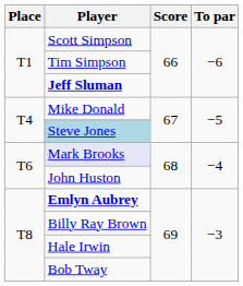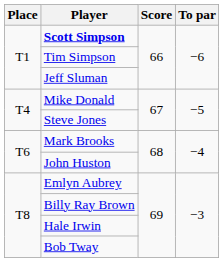Scott Simpson | Player: normal -> bold
Jeff Sluman | Player: bold -> normal
Steve Jones | Player: lightblue background -> no background
Mark Brooks | Player: lavender background -> no background
Emlyn Aubrey | Player: bold -> normal
